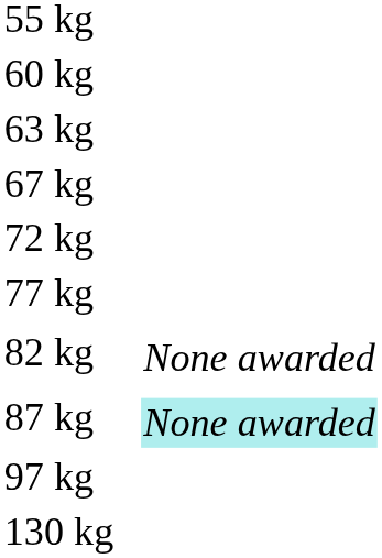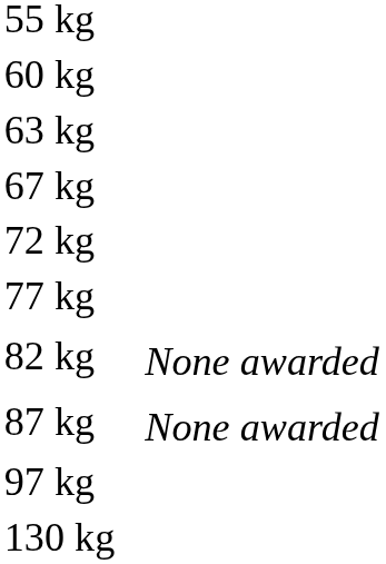87 kg / None awarded | column 2: paleturquoise background -> no background
